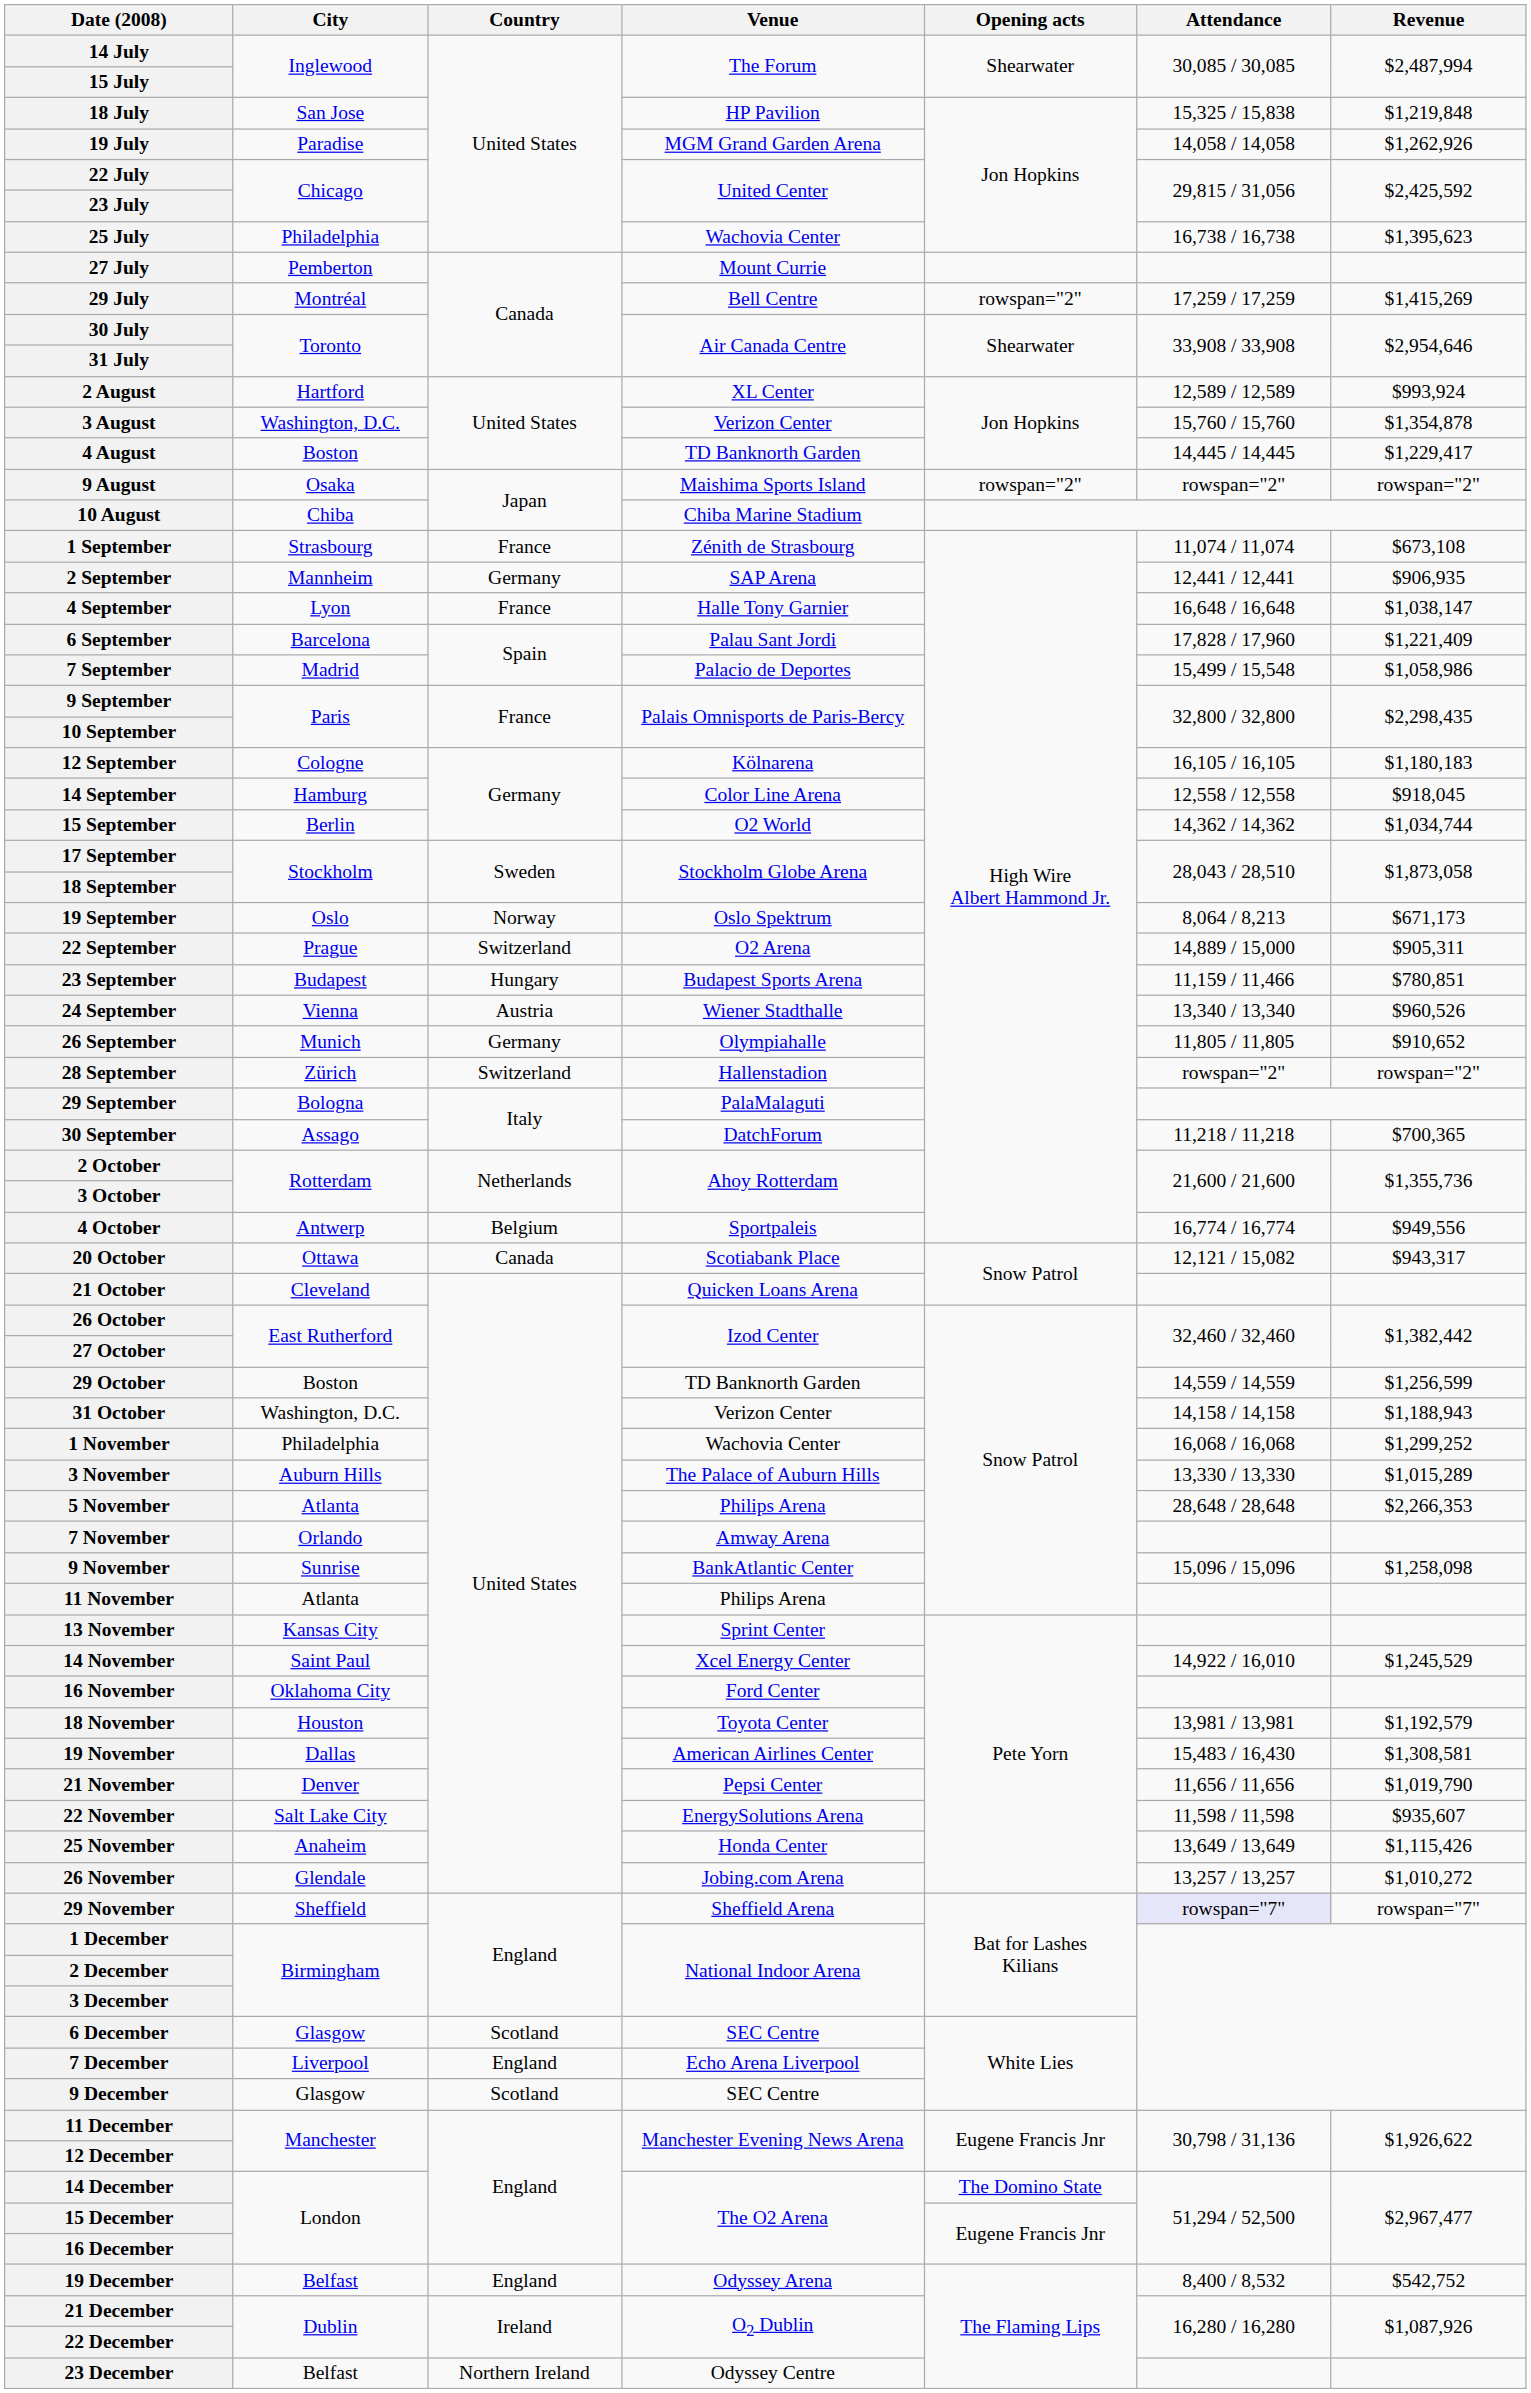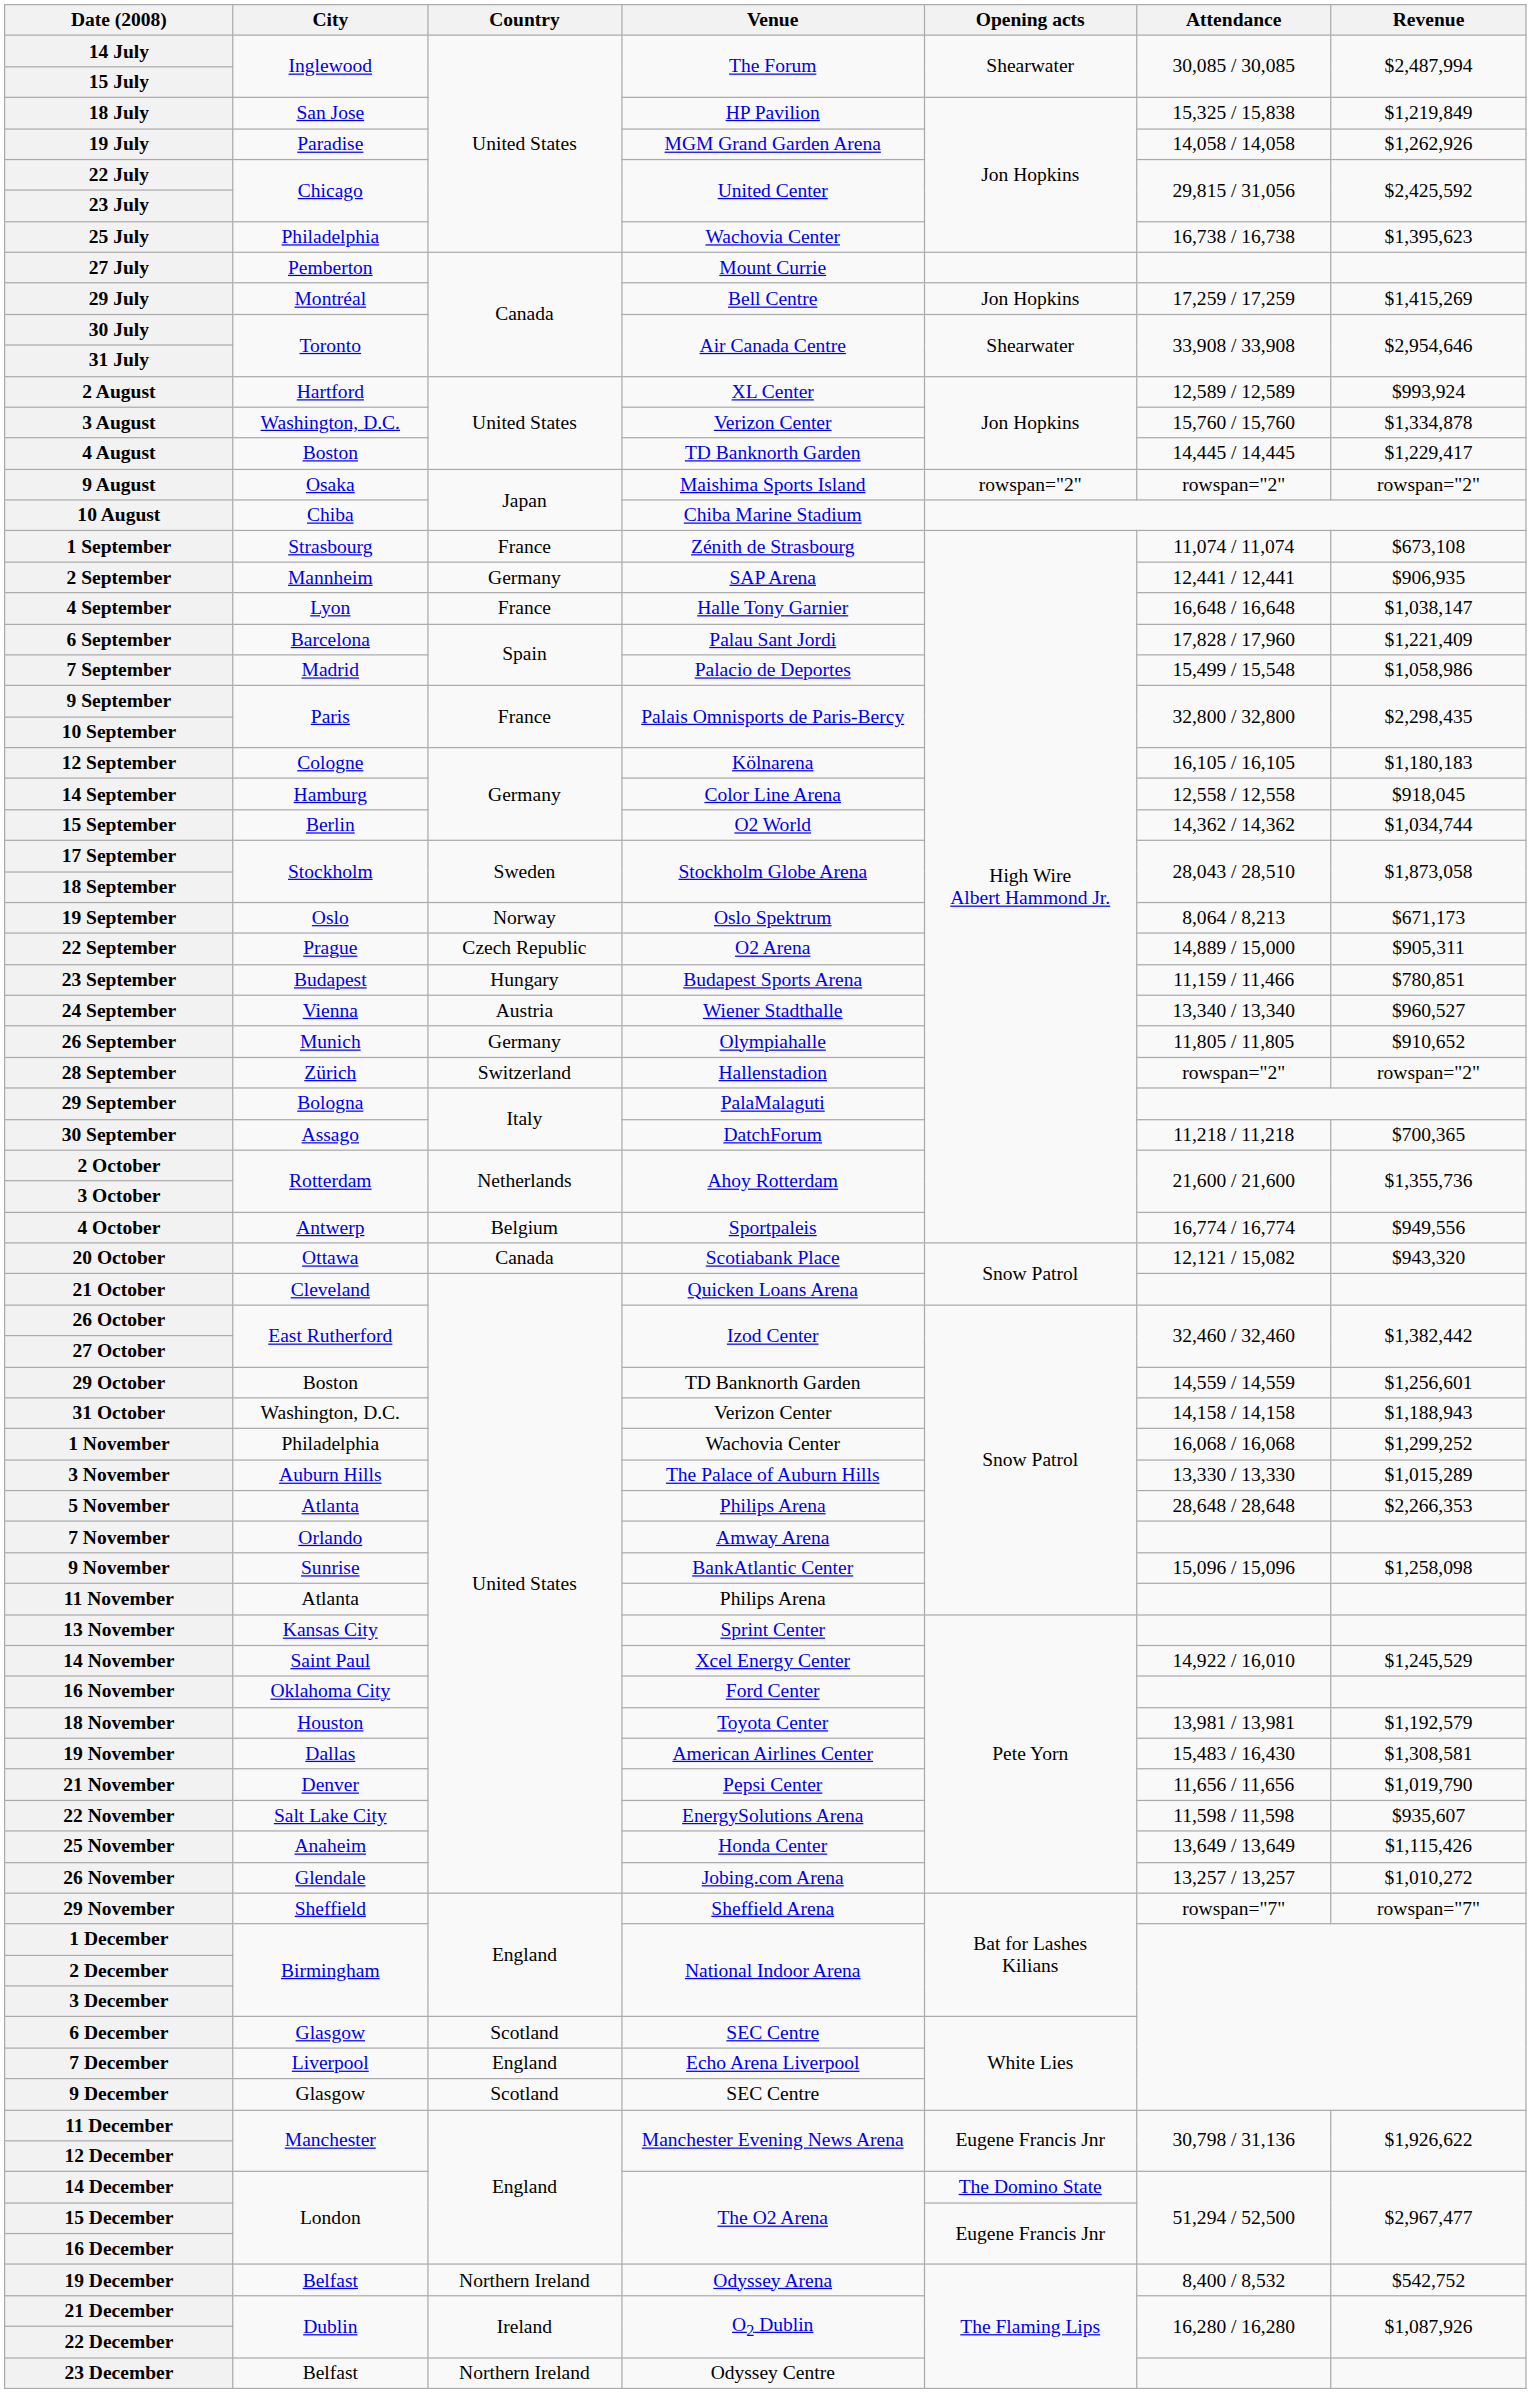18 July | Revenue: $1,219,848 -> $1,219,849
29 July | Opening acts: rowspan="2" -> Jon Hopkins
3 August | Revenue: $1,354,878 -> $1,334,878
22 September | Country: Switzerland -> Czech Republic
24 September | Revenue: $960,526 -> $960,527
20 October | Revenue: $943,317 -> $943,320
29 October | Revenue: $1,256,599 -> $1,256,601
29 November | Attendance: lavender background -> no background
19 December | Country: England -> Northern Ireland
